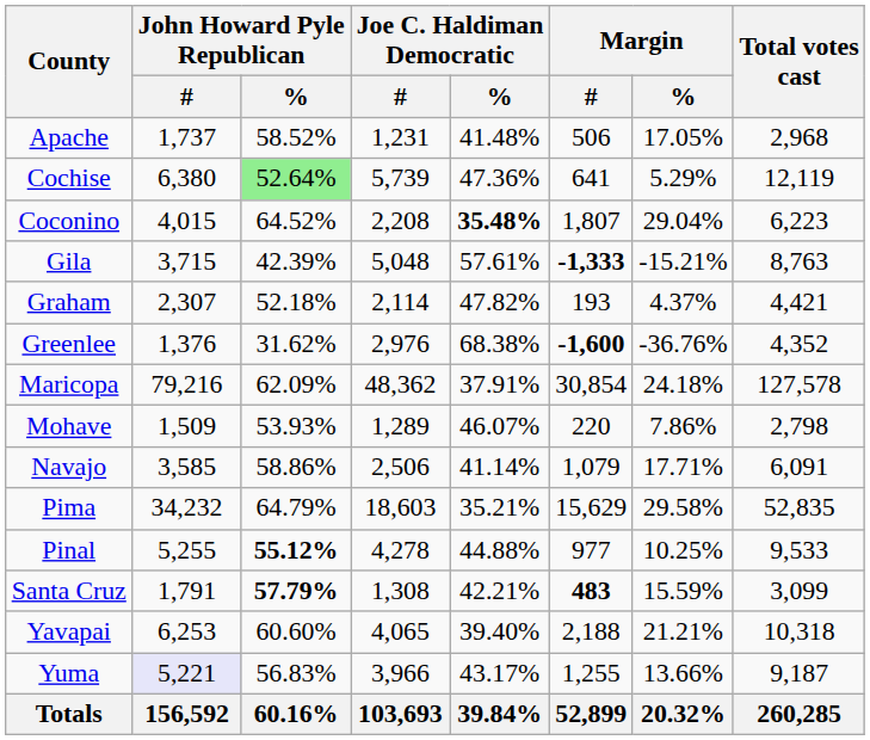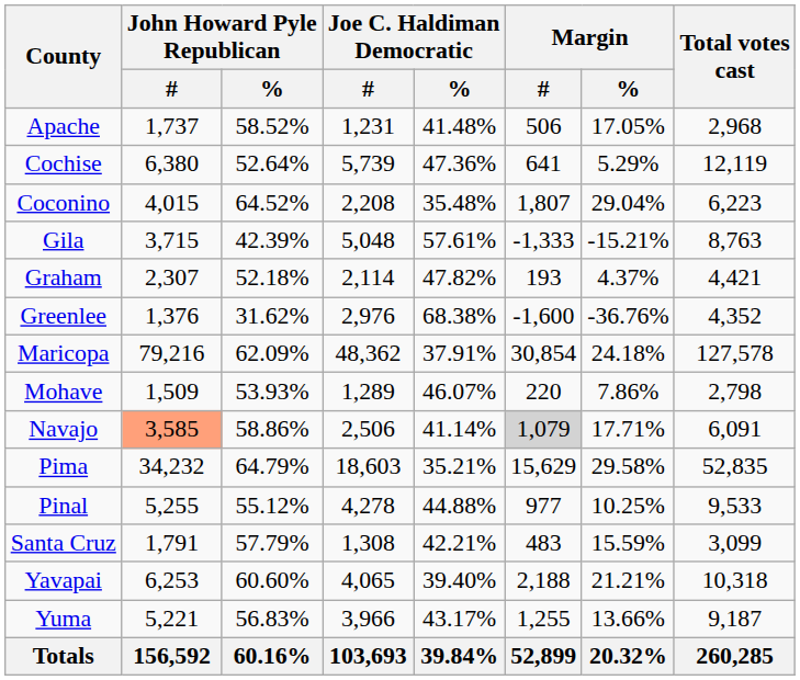Cochise | John Howard Pyle Republican / %: lightgreen background -> no background
Coconino | Joe C. Haldiman Democratic / %: bold -> normal
Gila | Margin / #: bold -> normal
Greenlee | Margin / #: bold -> normal
Navajo | John Howard Pyle Republican / #: no background -> lightsalmon background
Navajo | Margin / #: no background -> lightgrey background
Pinal | John Howard Pyle Republican / %: bold -> normal
Santa Cruz | John Howard Pyle Republican / %: bold -> normal
Santa Cruz | Margin / #: bold -> normal
Yuma | John Howard Pyle Republican / #: lavender background -> no background
